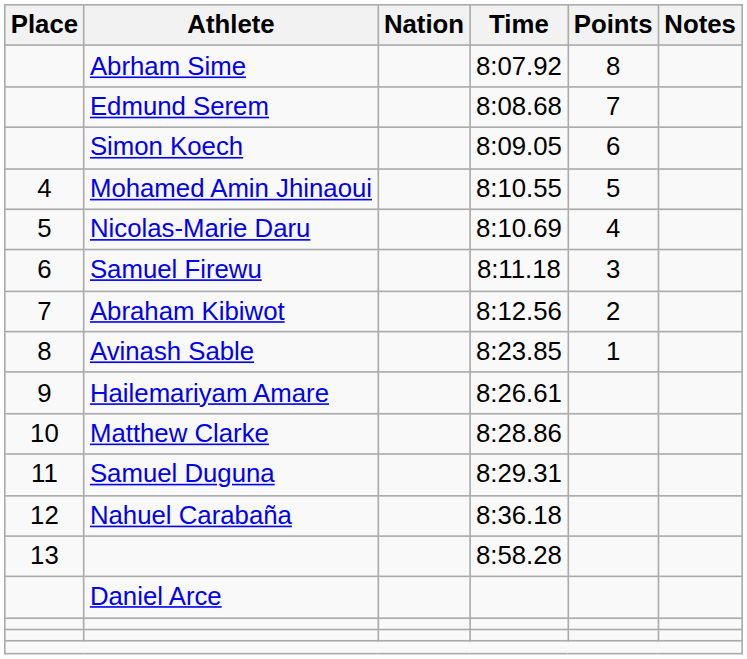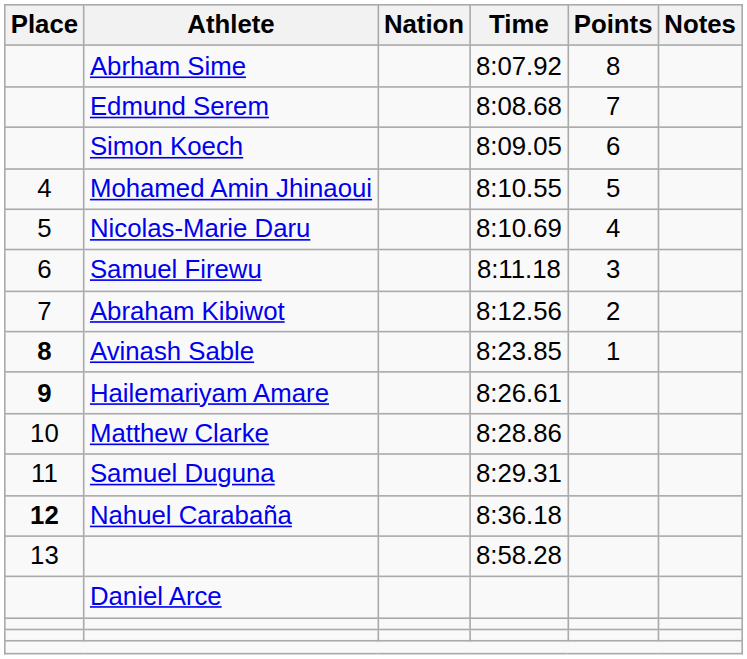Avinash Sable | Place: normal -> bold
Hailemariyam Amare | Place: normal -> bold
Nahuel Carabaña | Place: normal -> bold
